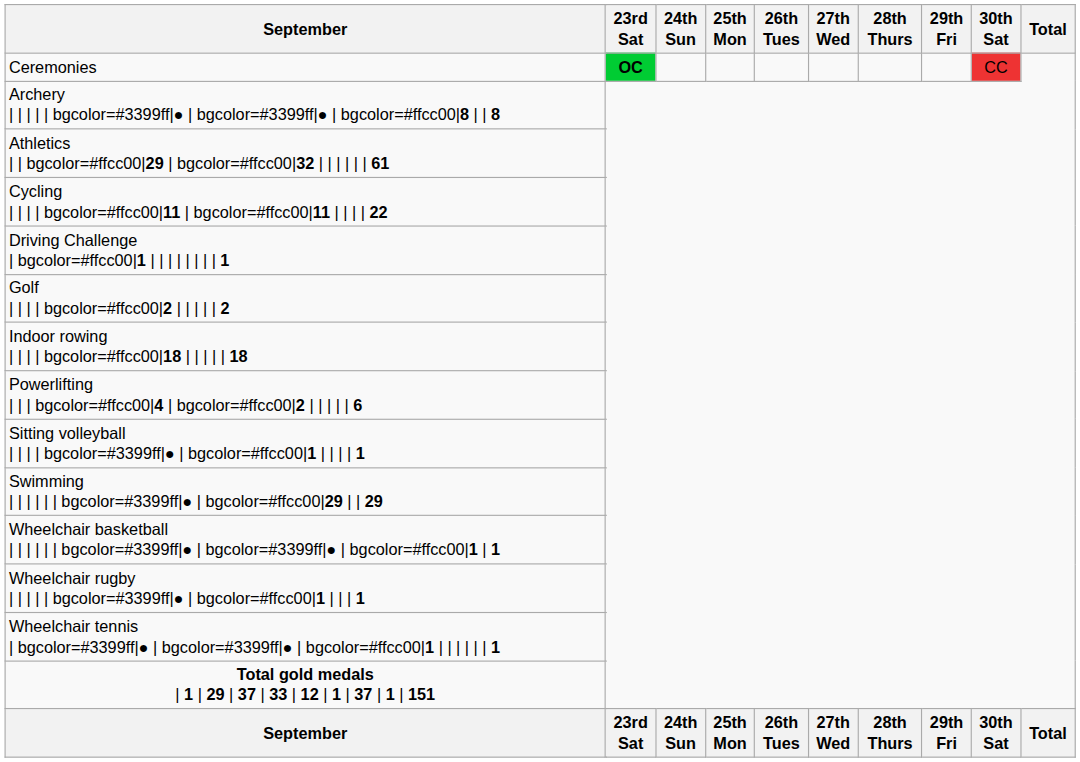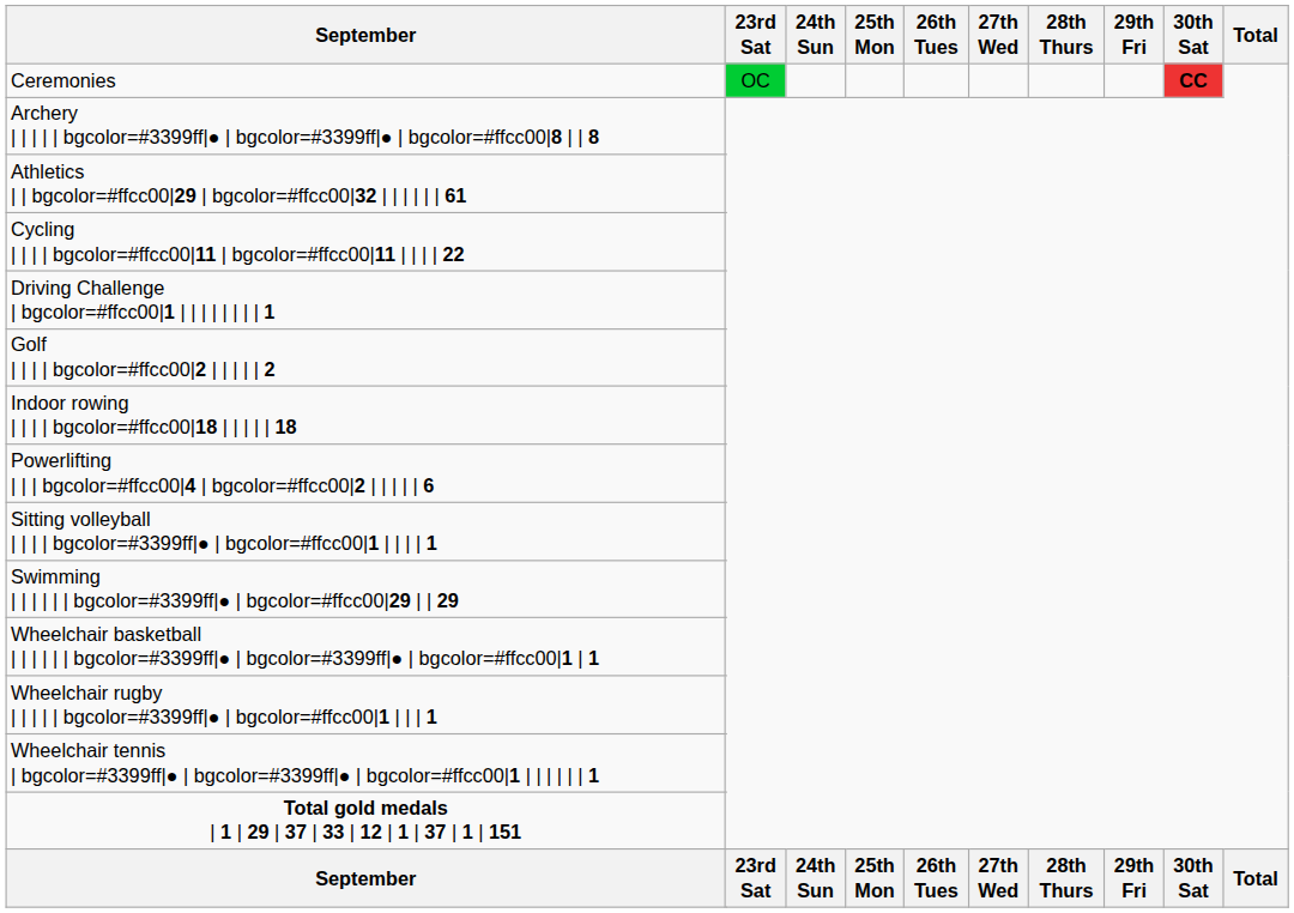Ceremonies | 23rd Sat: bold -> normal
Ceremonies | 30th Sat: normal -> bold
